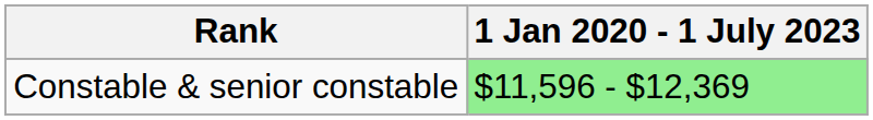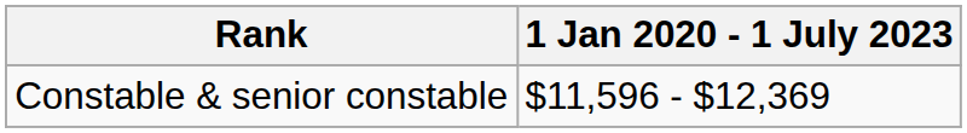Constable & senior constable | 1 Jan 2020 - 1 July 2023: lightgreen background -> no background
